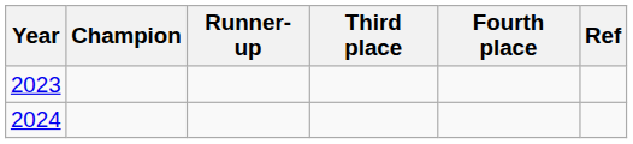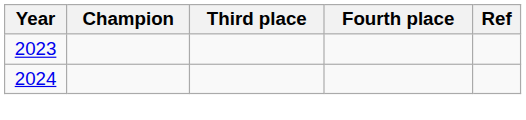- column: Runner-up
